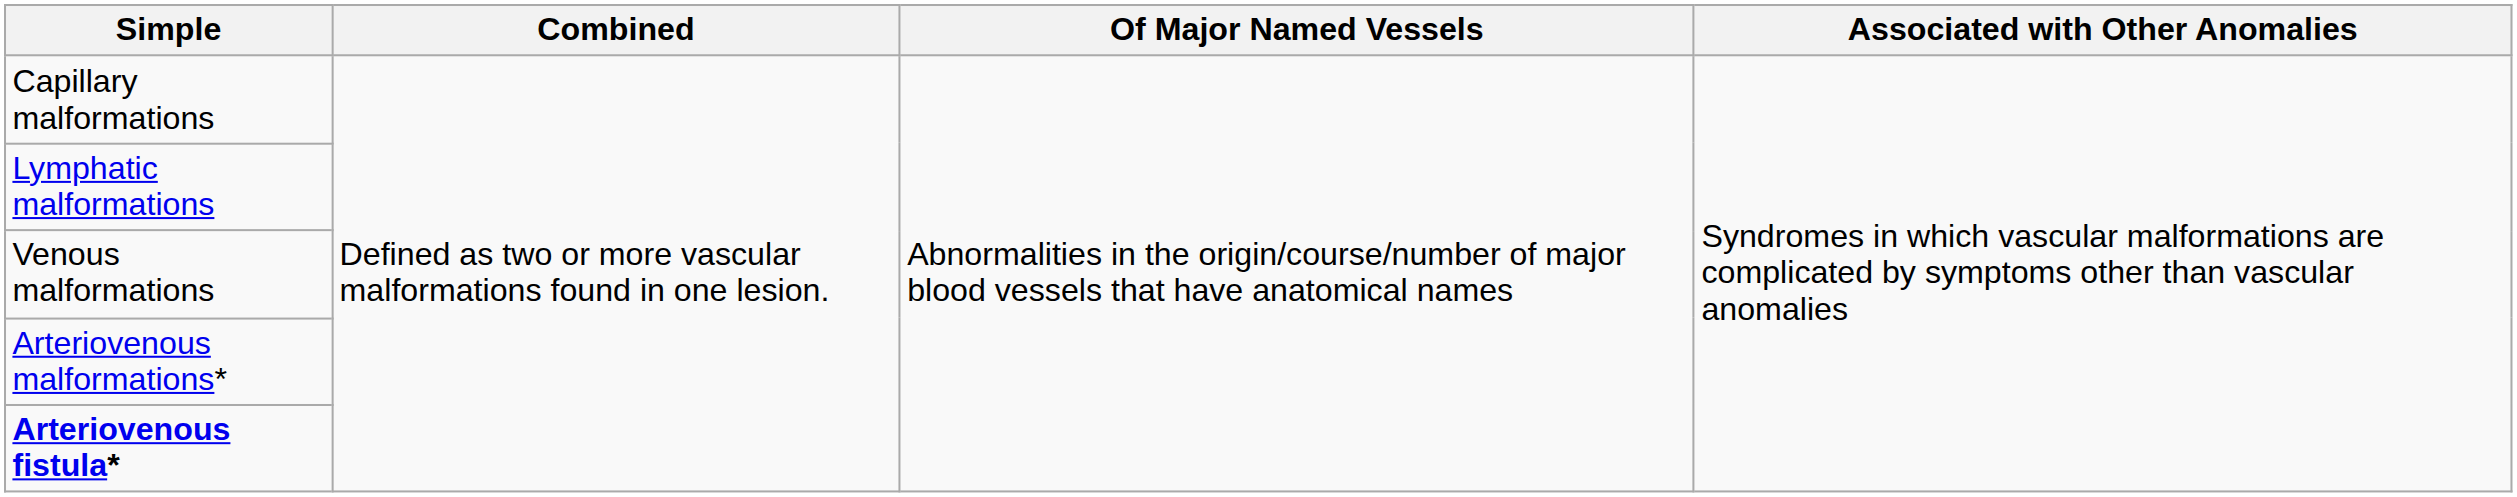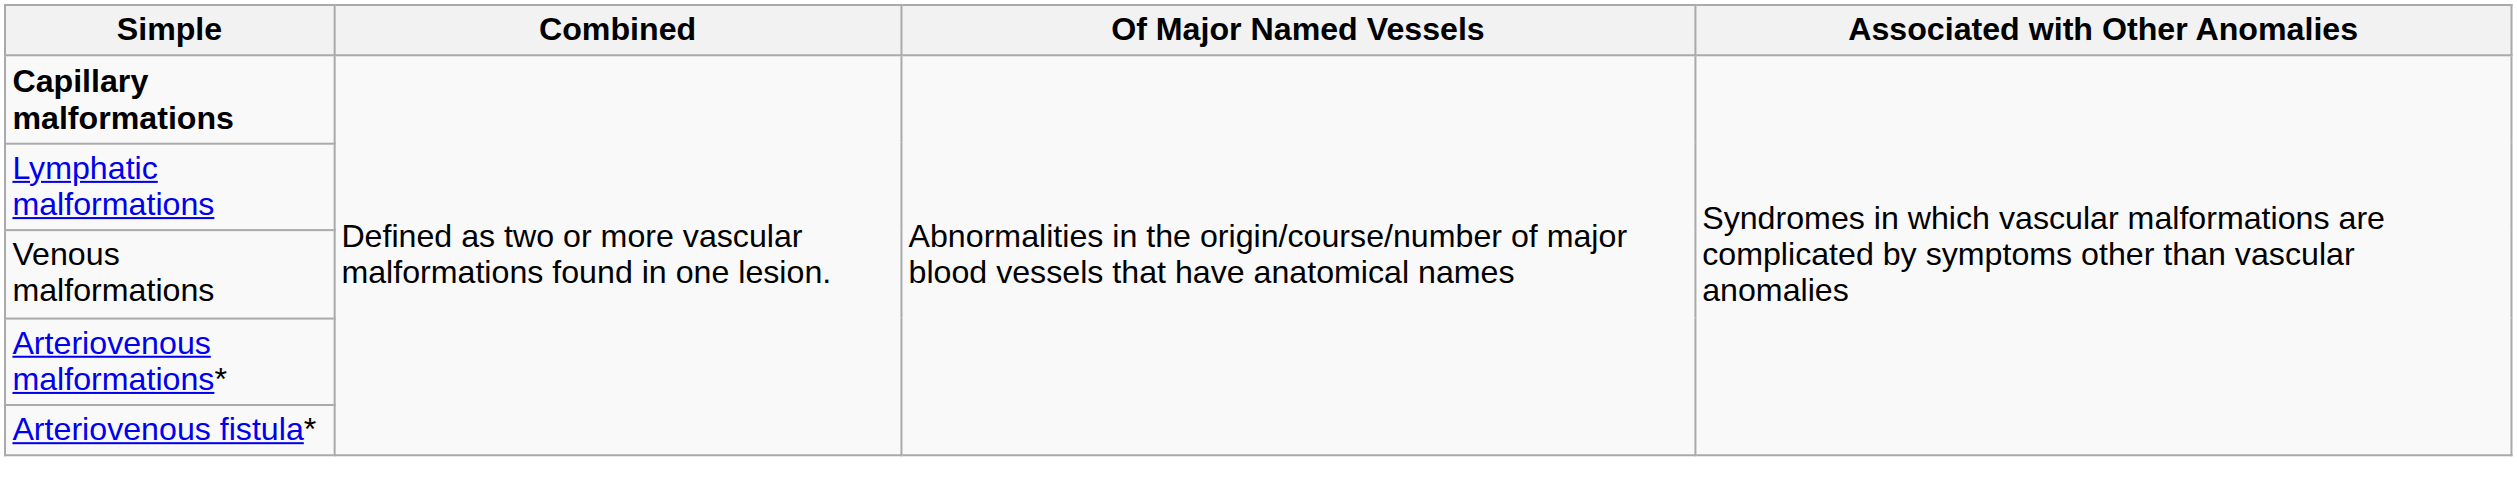Capillary malformations | Simple: normal -> bold
Arteriovenous fistula* | Simple: bold -> normal
